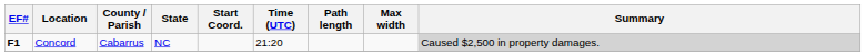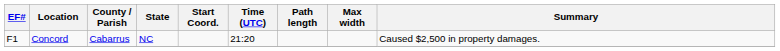Concord | EF#: bold -> normal
Concord | Summary: lightgrey background -> no background
